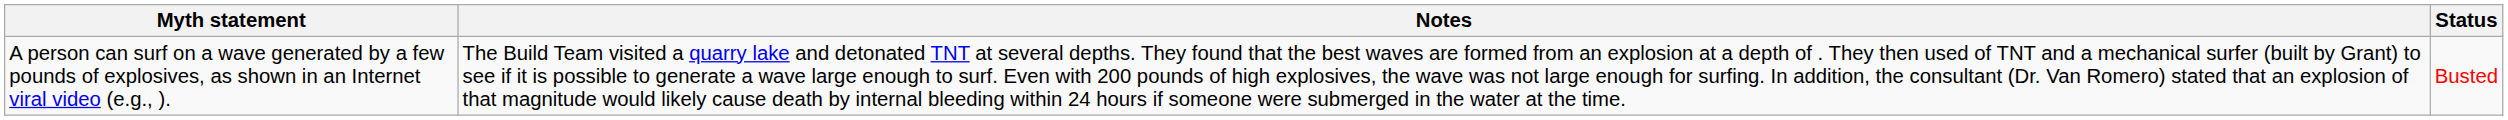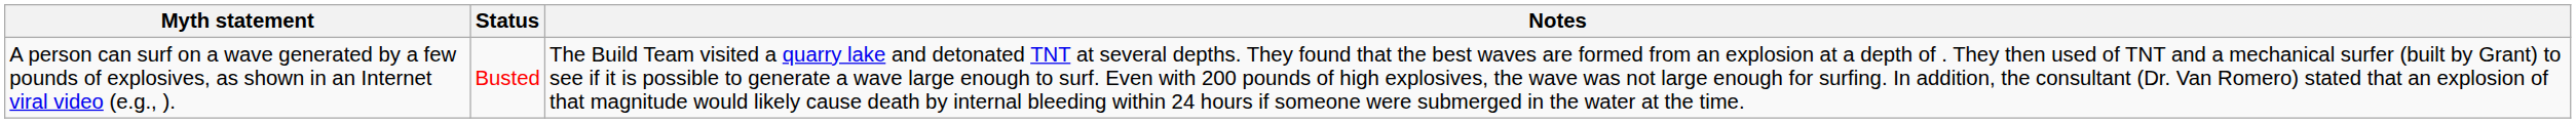columns swapped: Status <-> Notes
